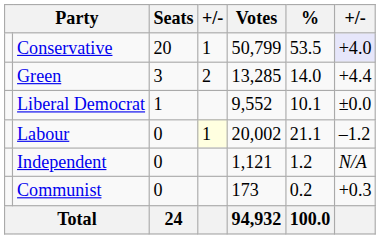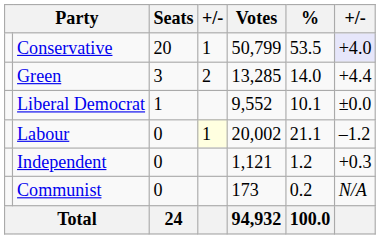Independent | column 7: N/A -> +0.3
Communist | column 7: +0.3 -> N/A
